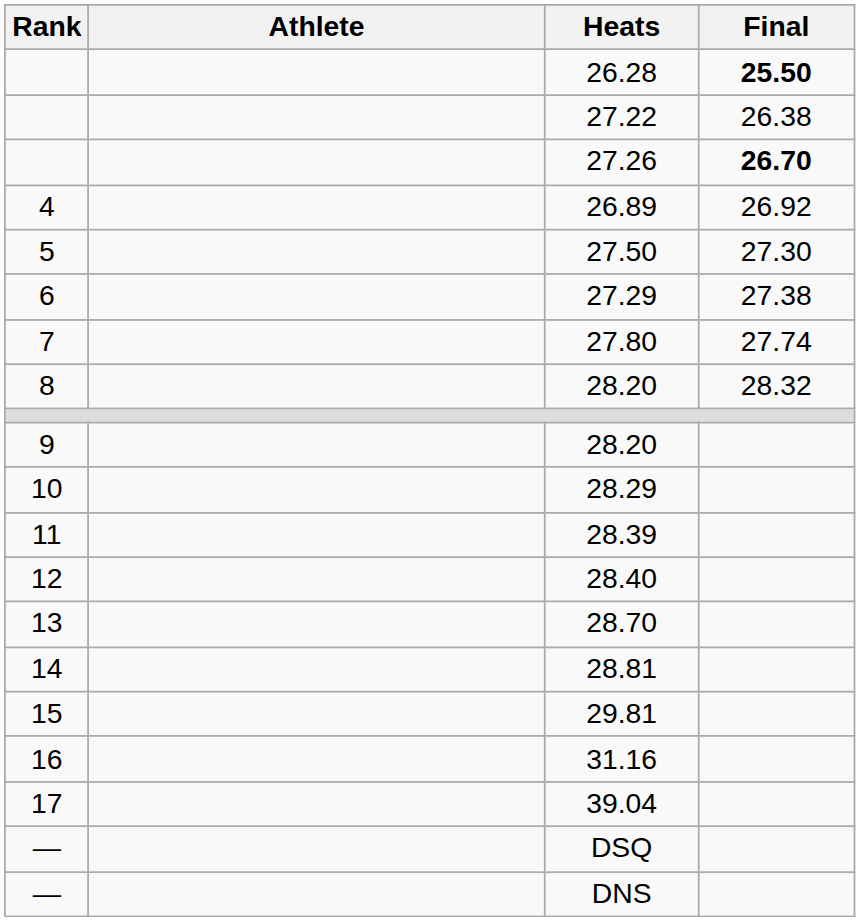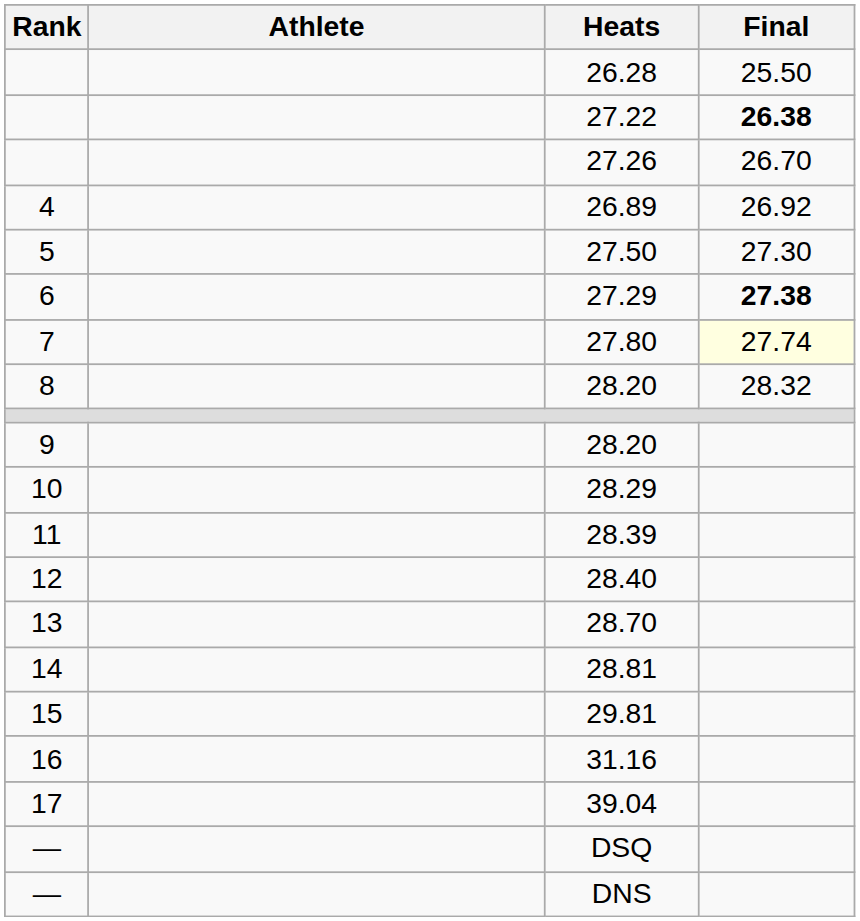26.28 | Final: bold -> normal
27.22 | Final: normal -> bold
27.26 | Final: bold -> normal
27.29 | Final: normal -> bold
27.80 | Final: no background -> lightyellow background
